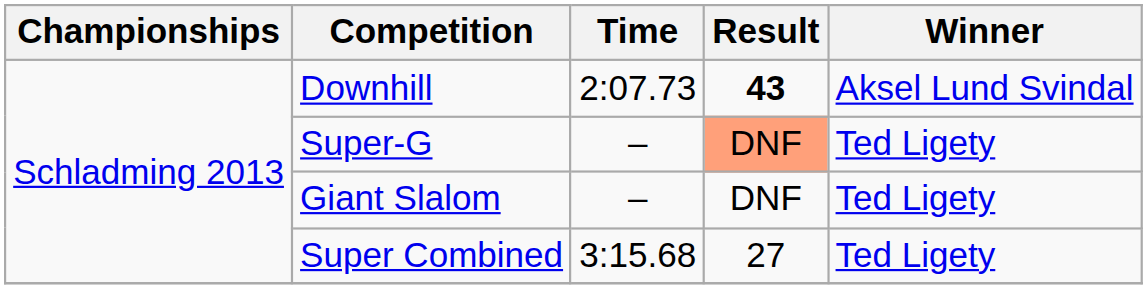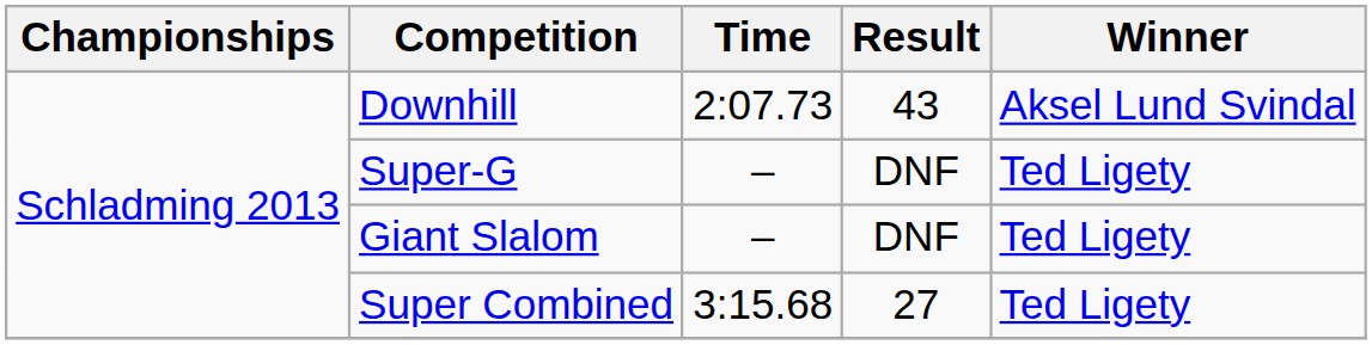Downhill | Result: bold -> normal
Super-G | Result: lightsalmon background -> no background
